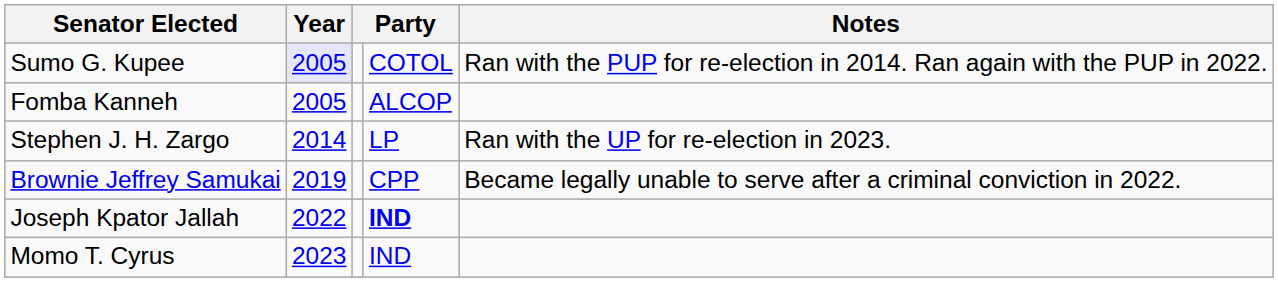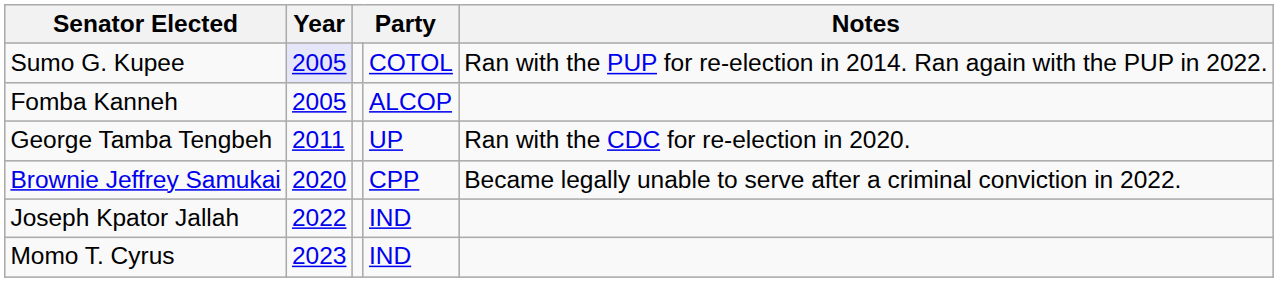+ row: George Tamba Tengbeh | 2011 | UP | Ran with the CDC for re-election in 2020.
- row: Stephen J. H. Zargo | 2014 | LP | Ran with the UP for re-election in 2023.
Brownie Jeffrey Samukai | Year: 2019 -> 2020
Joseph Kpator Jallah | column 4: bold -> normal
